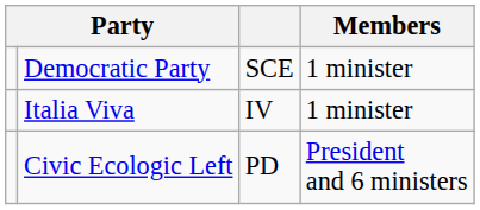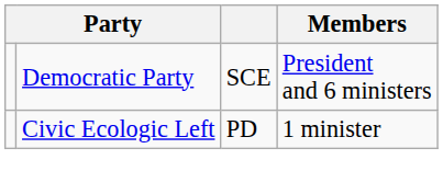Democratic Party | Members: 1 minister -> President and 6 ministers
- row: Italia Viva | IV | 1 minister
Civic Ecologic Left | Members: President and 6 ministers -> 1 minister
